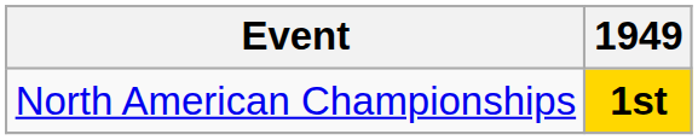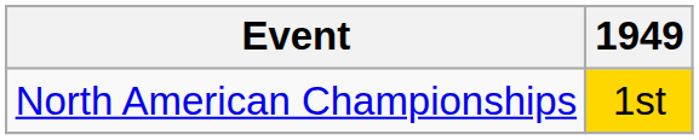North American Championships | 1949: bold -> normal
